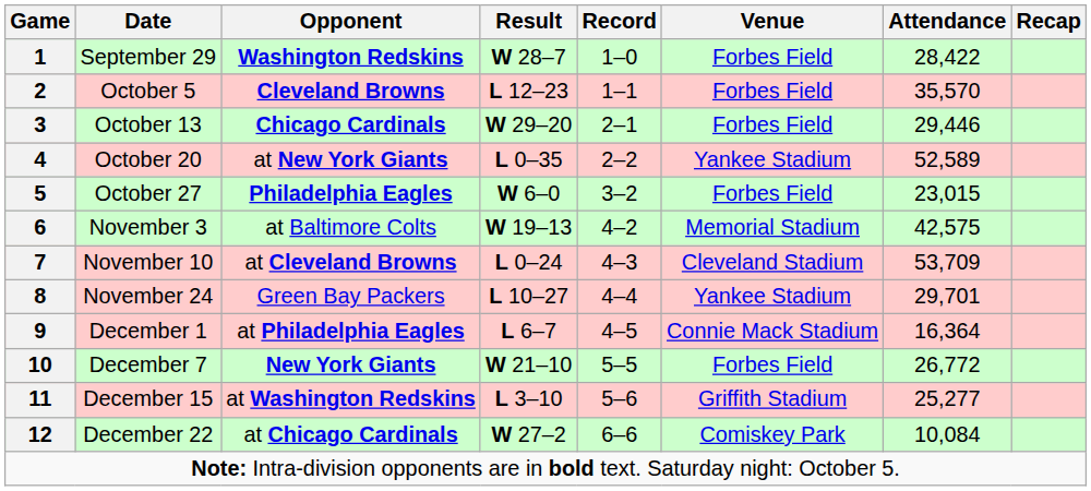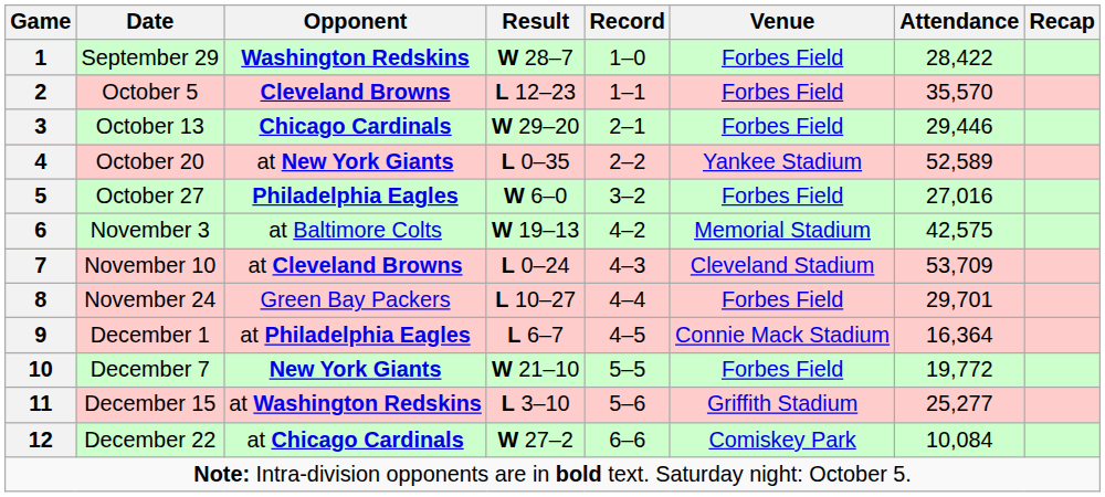5 | Attendance: 23,015 -> 27,016
8 | Venue: Yankee Stadium -> Forbes Field
10 | Attendance: 26,772 -> 19,772
